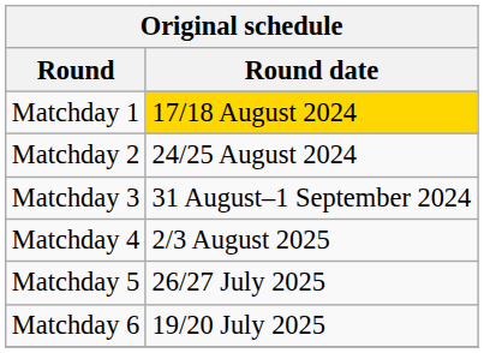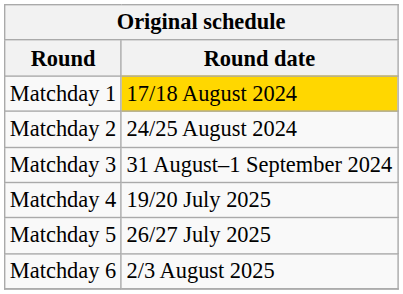Matchday 4 | Round date: 2/3 August 2025 -> 19/20 July 2025
Matchday 6 | Round date: 19/20 July 2025 -> 2/3 August 2025
